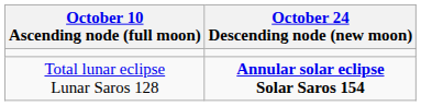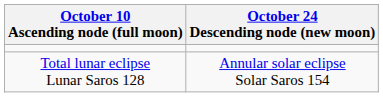row 3 | October 24 Descending node (new moon): bold -> normal
